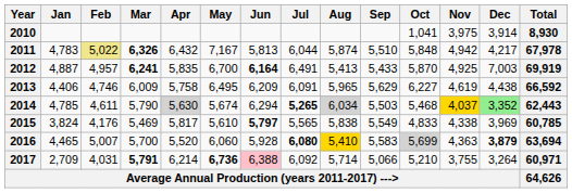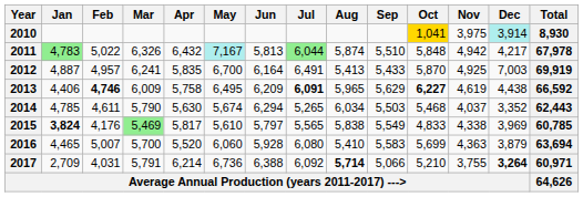2010 | Oct: no background -> gold background
2010 | Dec: no background -> paleturquoise background
2011 | Jan: no background -> lightgreen background
2011 | Feb: khaki background -> no background
2011 | Mar: bold -> normal
2011 | May: no background -> paleturquoise background
2011 | Jul: no background -> lightgreen background
2012 | Mar: bold -> normal
2012 | Jun: bold -> normal
2013 | Feb: normal -> bold
2013 | Jul: normal -> bold
2013 | Oct: normal -> bold
2014 | Apr: lightgrey background -> no background
2014 | Jul: bold -> normal
2014 | Aug: lightgrey background -> no background
2014 | Nov: gold background -> no background
2014 | Dec: lightgreen background -> no background
2015 | Jan: normal -> bold
2015 | Mar: no background -> lightgreen background
2015 | Jun: bold -> normal
2016 | Jul: bold -> normal
2016 | Aug: gold background -> no background
2016 | Oct: lightgrey background -> no background
2016 | Dec: bold -> normal
2017 | Mar: bold -> normal
2017 | May: bold -> normal
2017 | Jun: pink background -> no background
2017 | Aug: normal -> bold
2017 | Dec: normal -> bold
